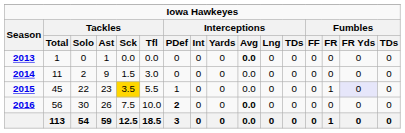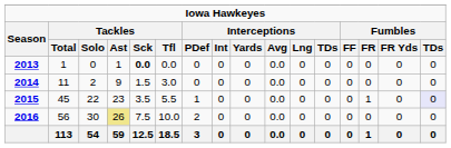2013 | column 5: normal -> bold
2013 | column 10: bold -> normal
2015 | column 5: gold background -> no background
2015 | column 15: lavender background -> no background
2015 | column 16: no background -> lavender background
2016 | column 4: no background -> khaki background
2016 | column 7: bold -> normal
2016 | column 10: bold -> normal
